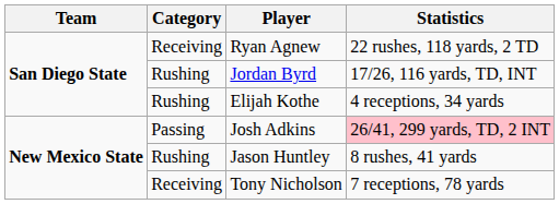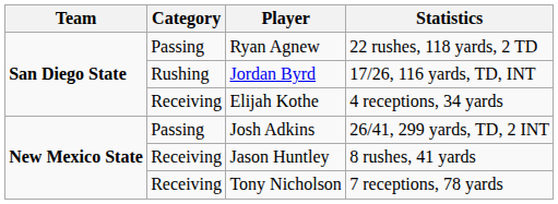Ryan Agnew | Category: Receiving -> Passing
Elijah Kothe | Category: Rushing -> Receiving
Josh Adkins | Statistics: pink background -> no background
Jason Huntley | Category: Rushing -> Receiving
